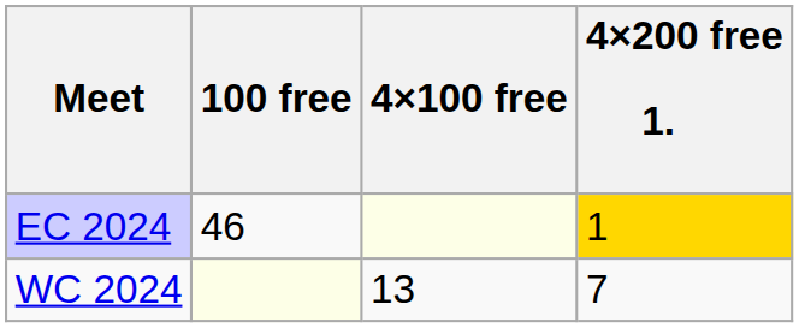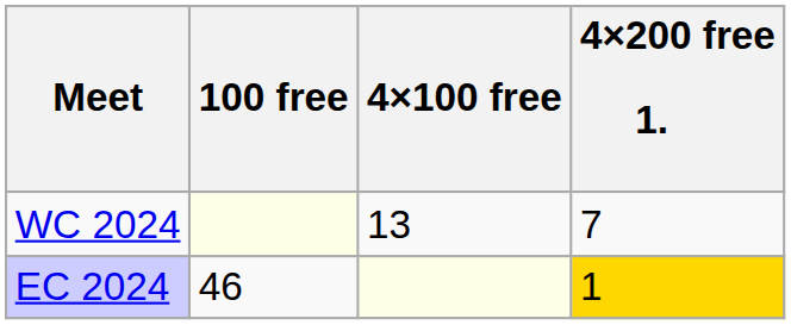rows swapped: WC 2024 <-> EC 2024
